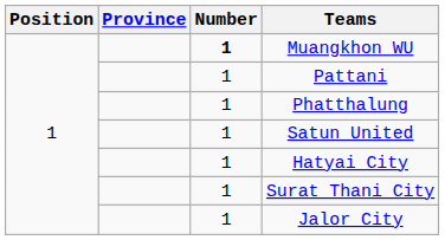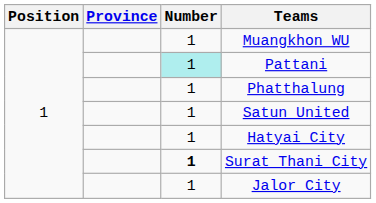Muangkhon WU | Number: bold -> normal
Pattani | Number: no background -> paleturquoise background
Surat Thani City | Number: normal -> bold
